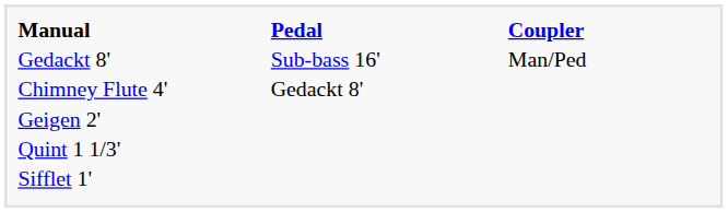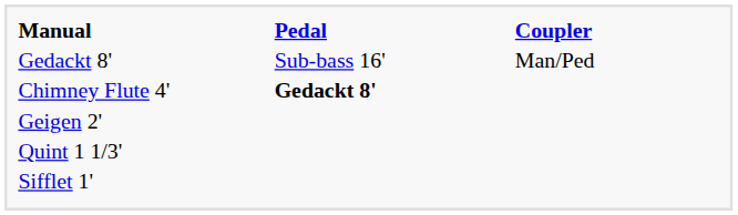Chimney Flute 4' | Pedal: normal -> bold
